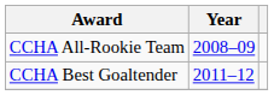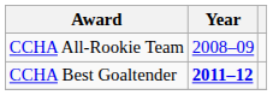CCHA Best Goaltender | Year: normal -> bold
